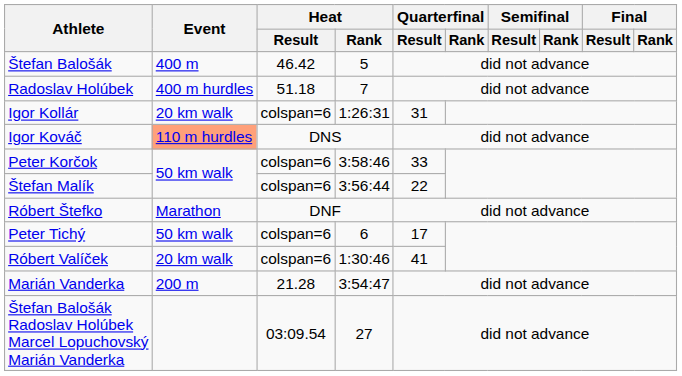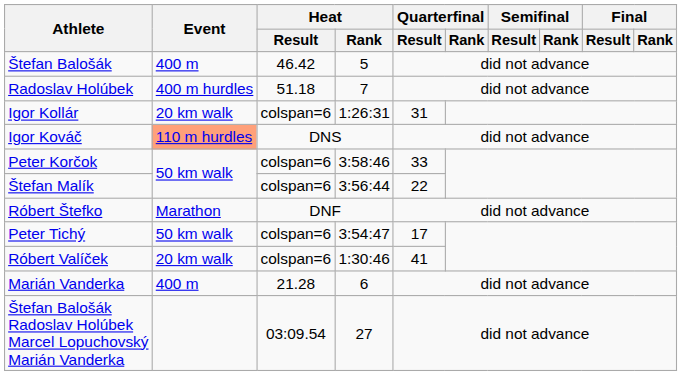Peter Tichý | Heat / Rank: 6 -> 3:54:47
Marián Vanderka | Event: 200 m -> 400 m
Marián Vanderka | Heat / Rank: 3:54:47 -> 6
